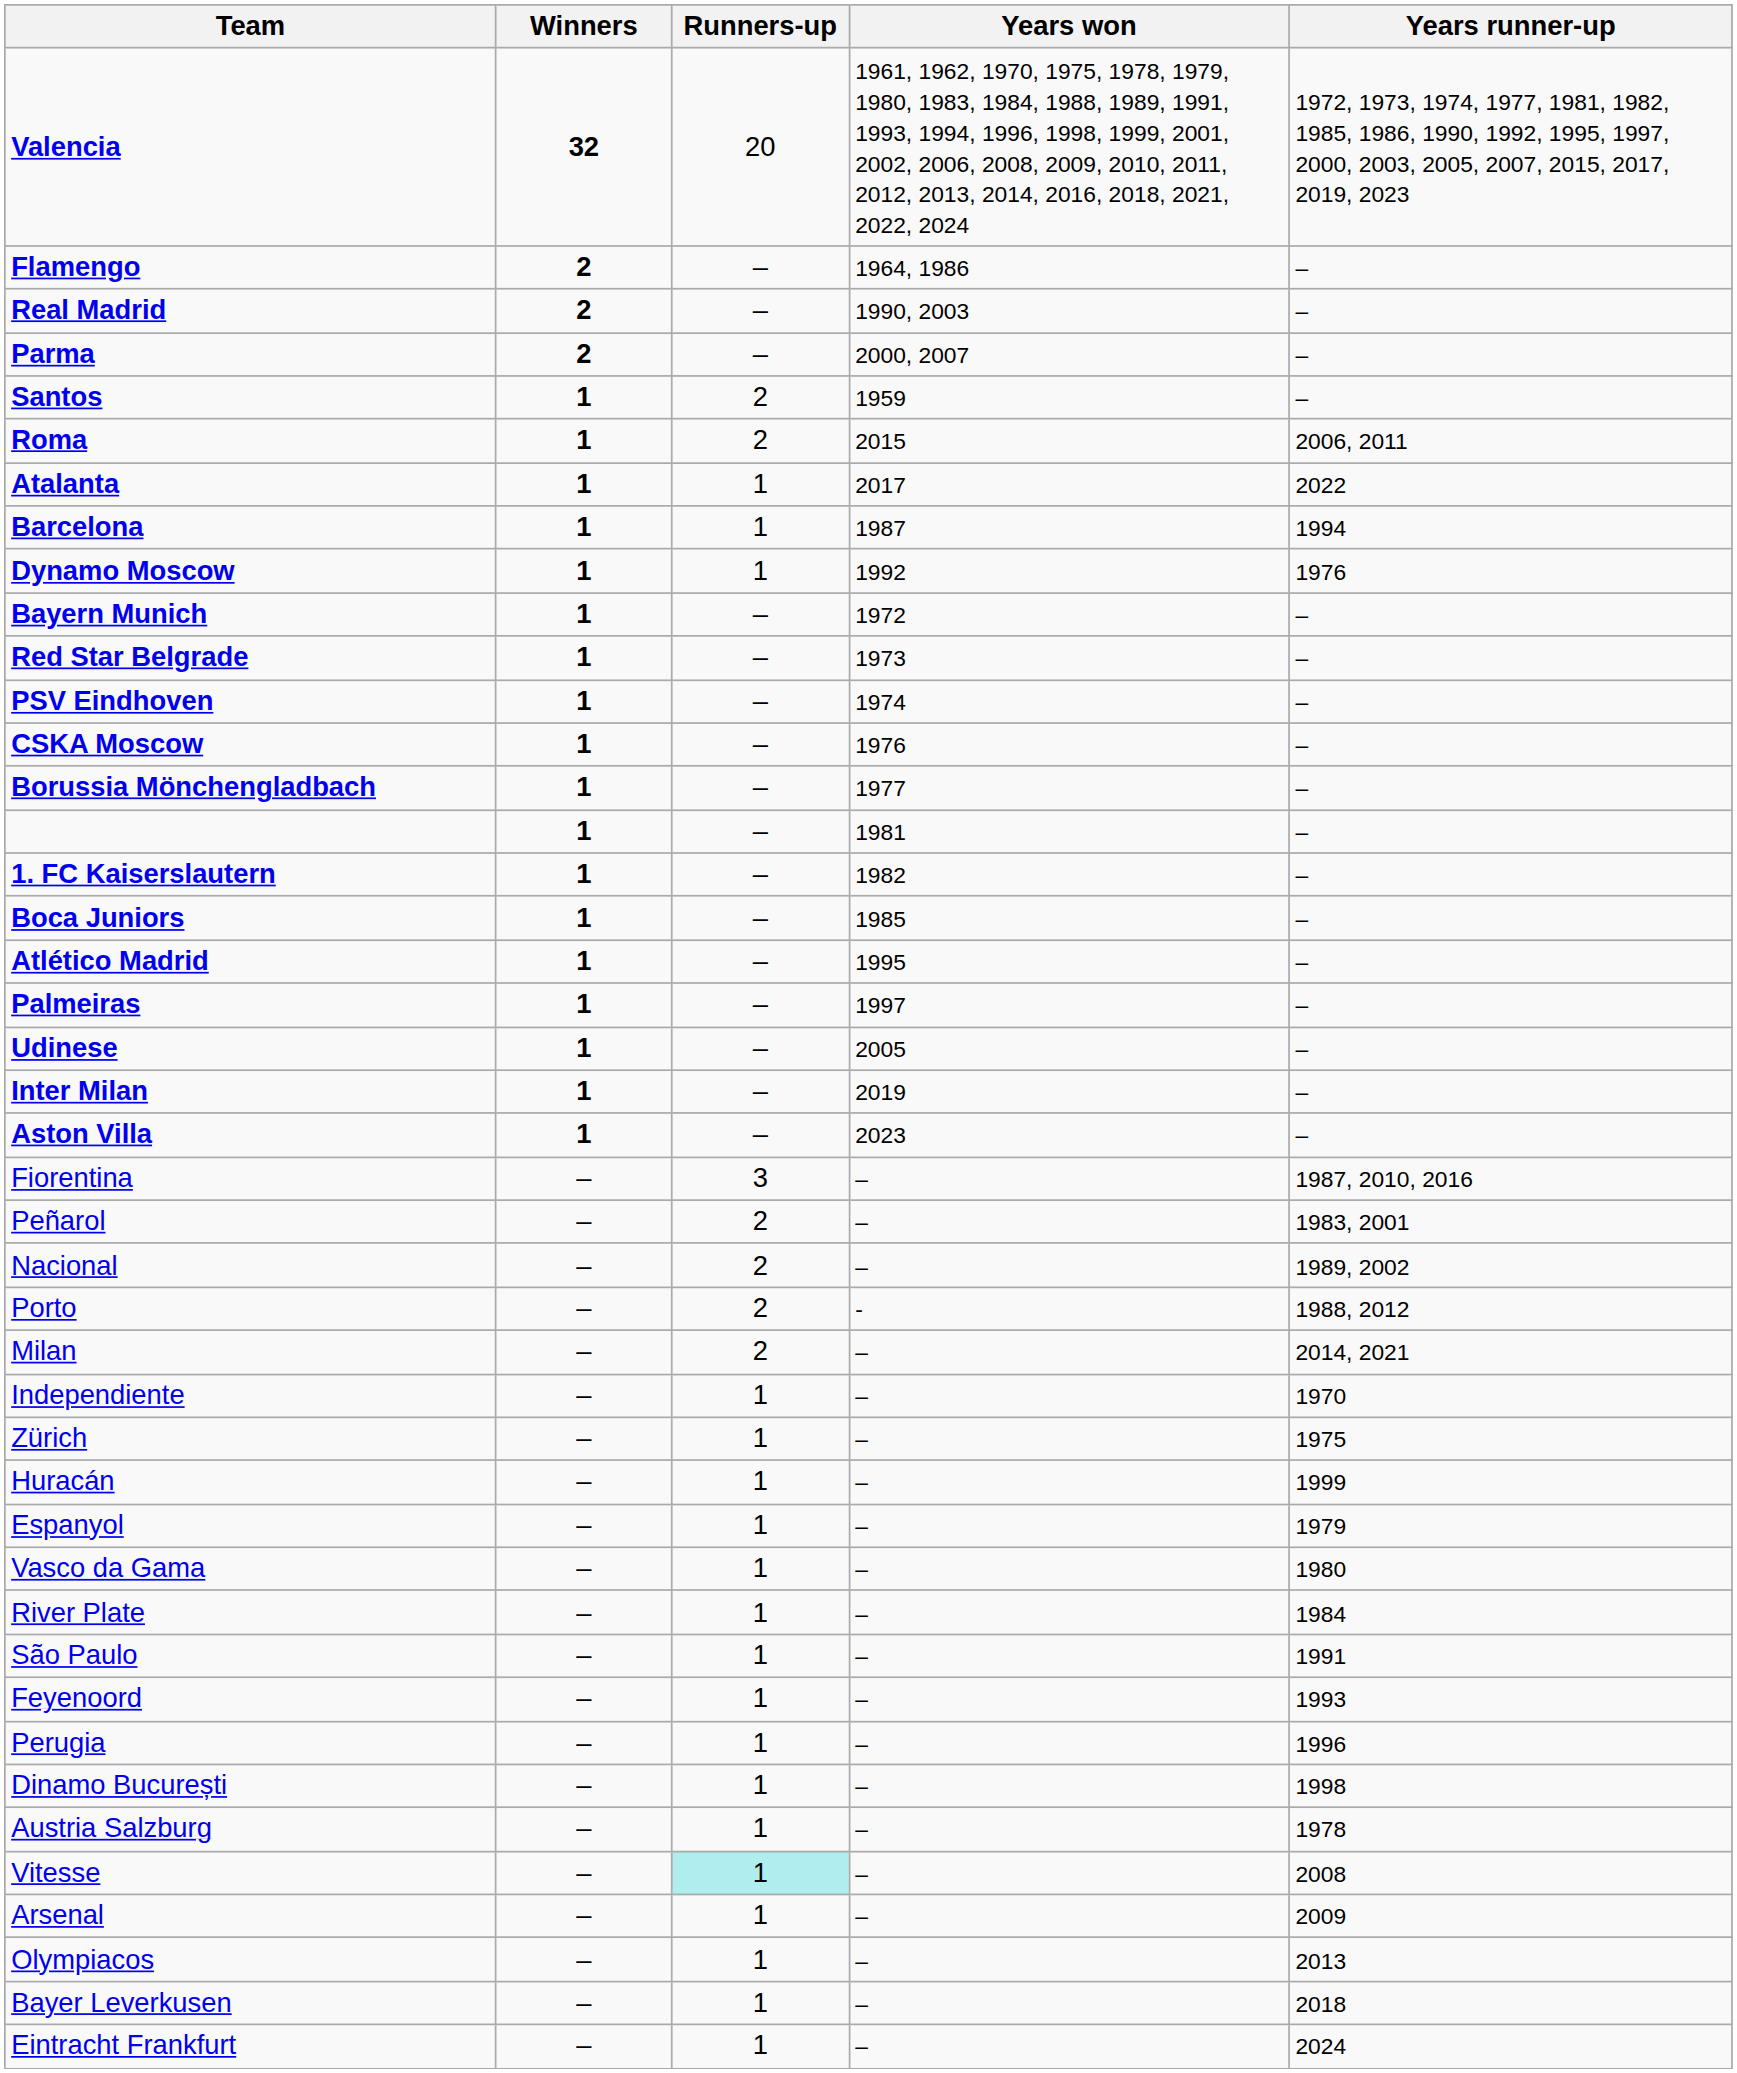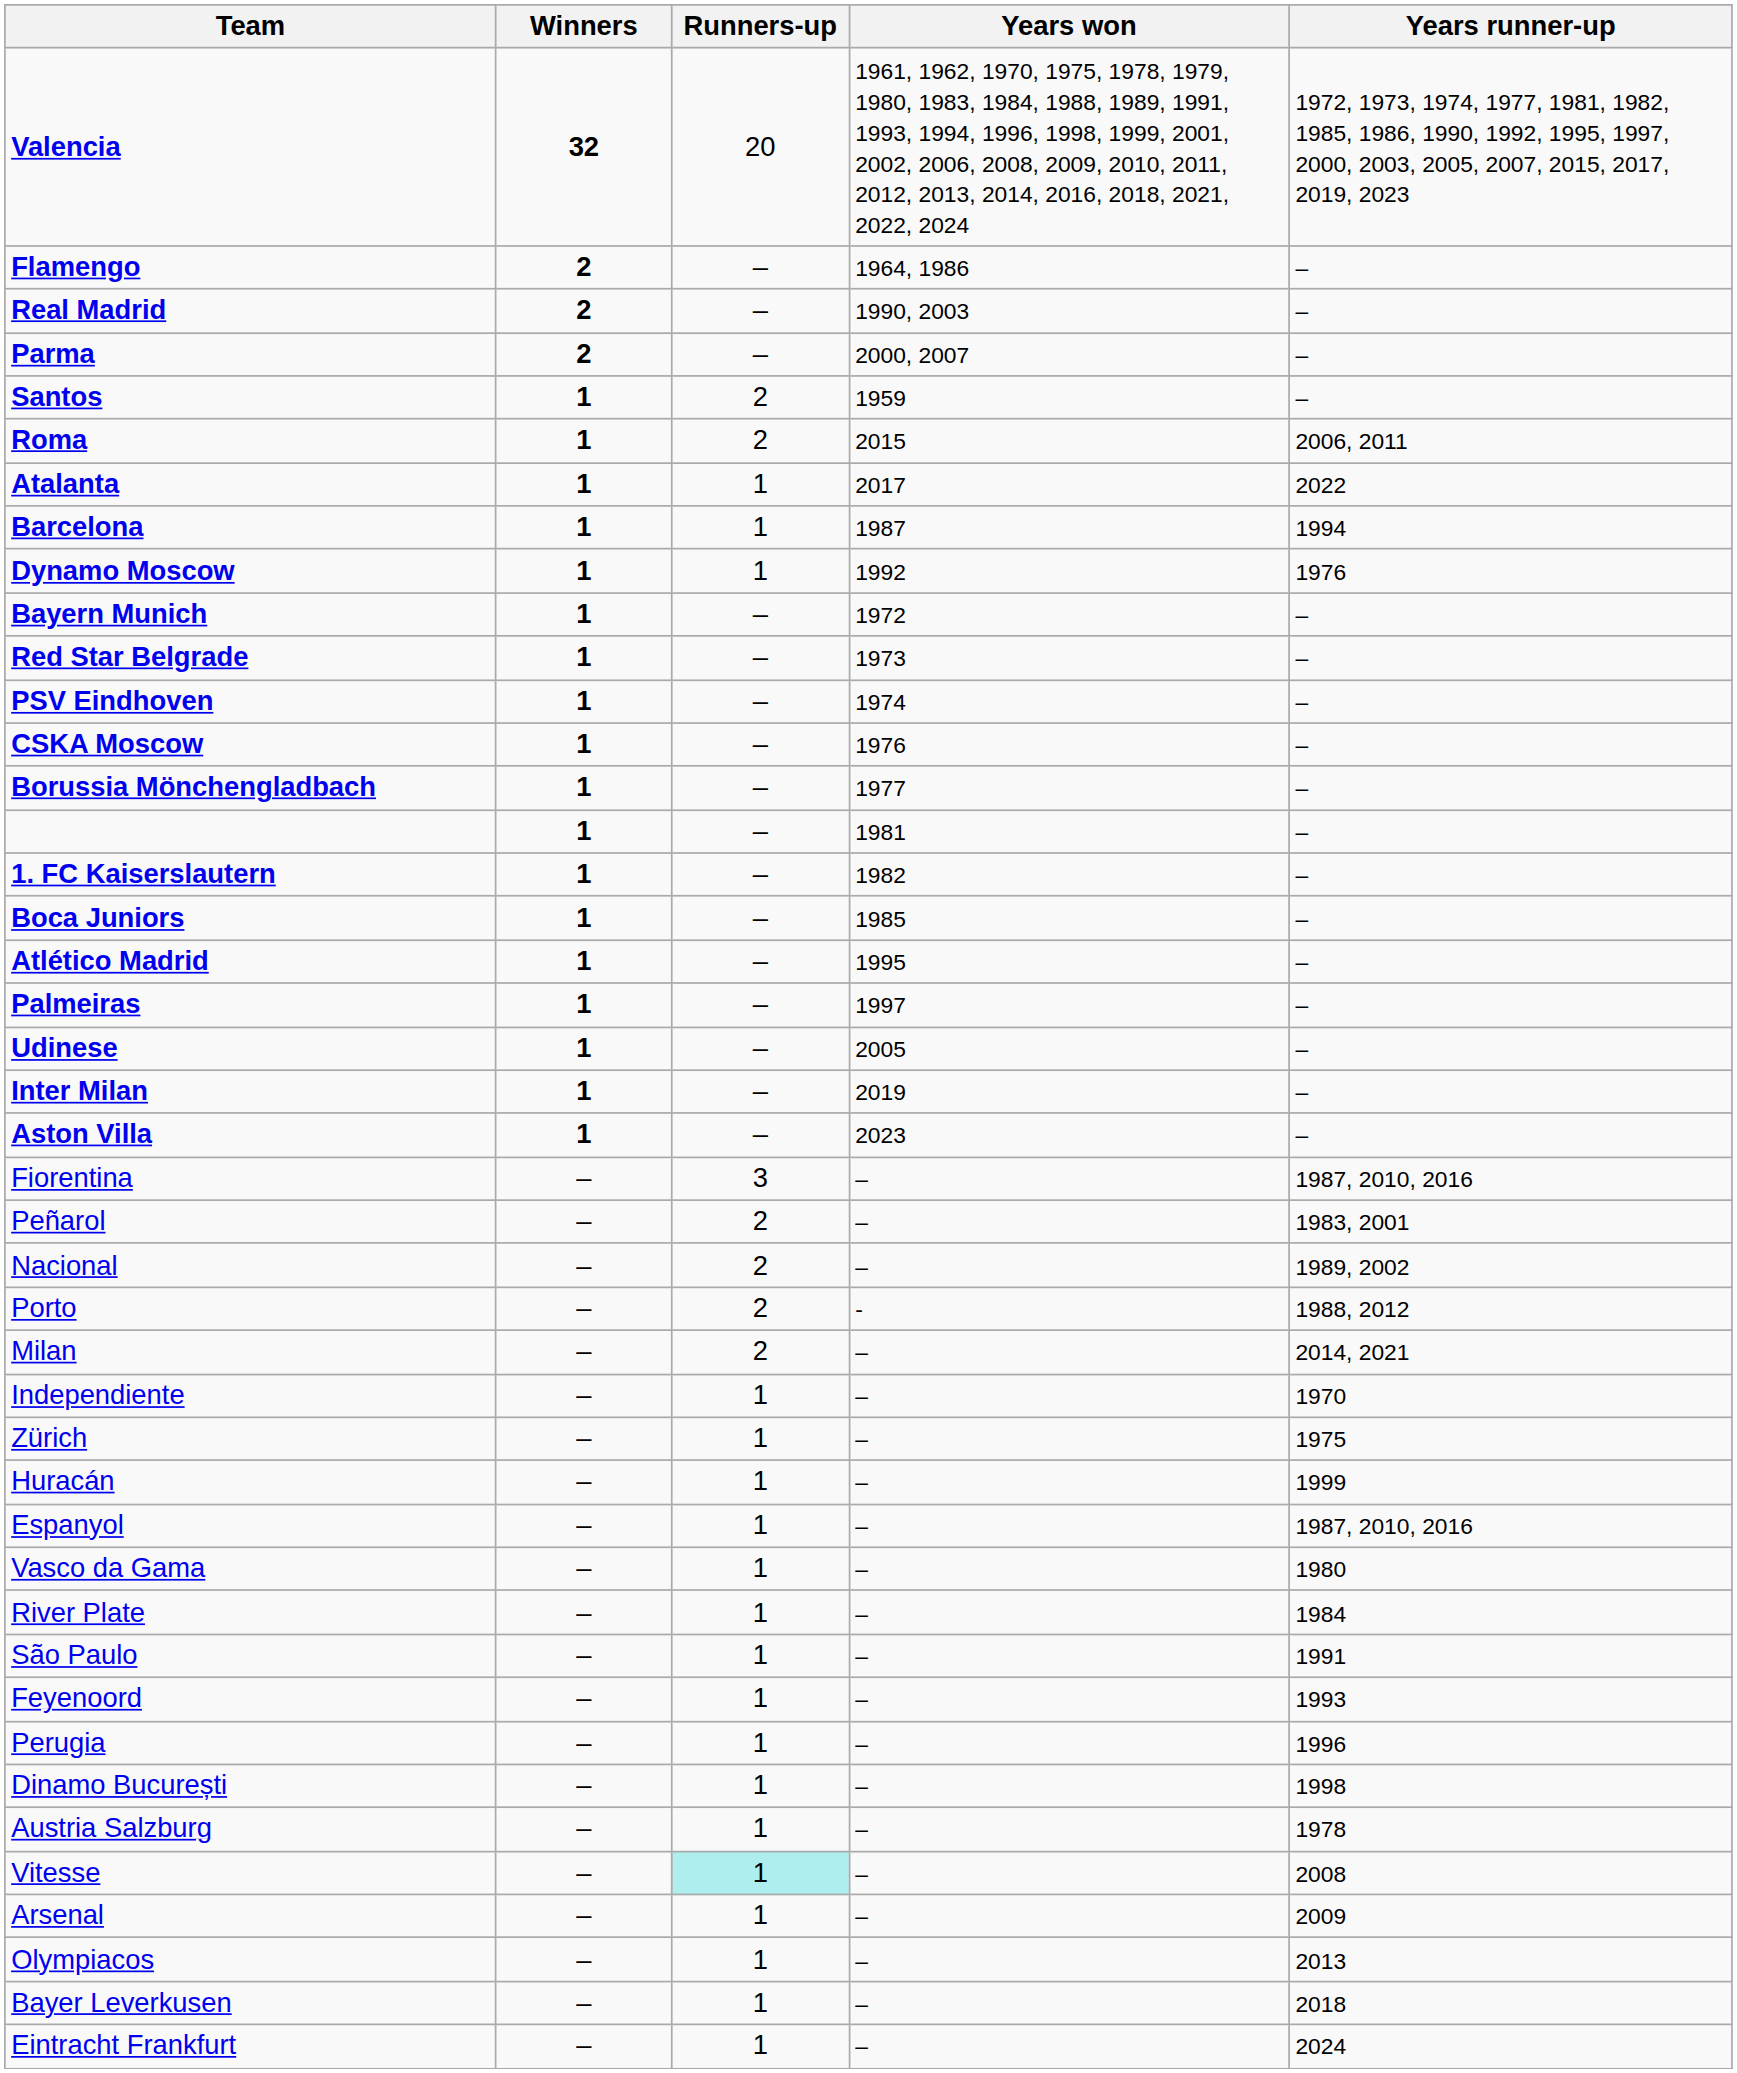Espanyol | Years runner-up: 1979 -> 1987, 2010, 2016
